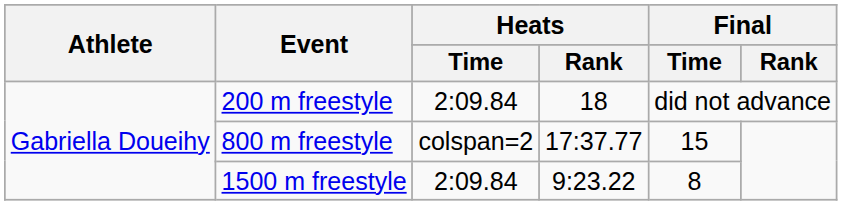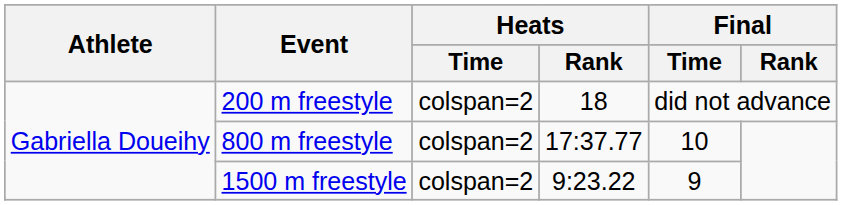200 m freestyle | Heats / Time: 2:09.84 -> colspan=2
800 m freestyle | Final / Time: 15 -> 10
1500 m freestyle | Heats / Time: 2:09.84 -> colspan=2
1500 m freestyle | Final / Time: 8 -> 9
